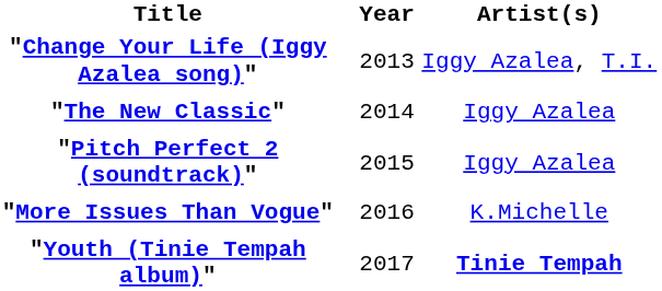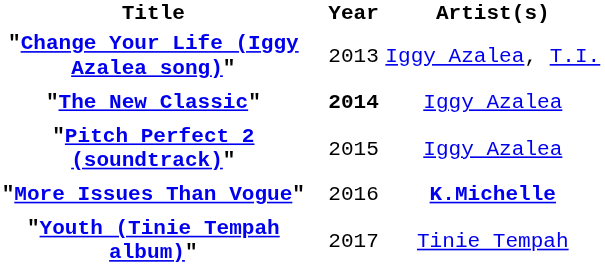"The New Classic" | Year: normal -> bold
"More Issues Than Vogue" | Artist(s): normal -> bold
"Youth (Tinie Tempah album)" | Artist(s): bold -> normal
